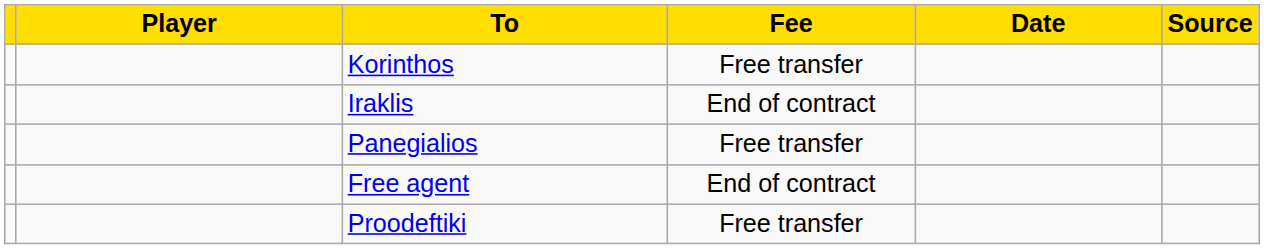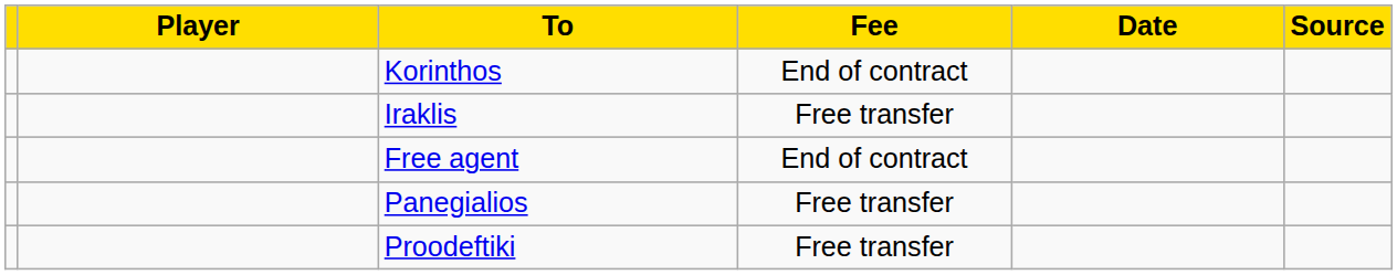Korinthos | Fee: Free transfer -> End of contract
Iraklis | Fee: End of contract -> Free transfer
rows swapped: Free agent <-> Panegialios
